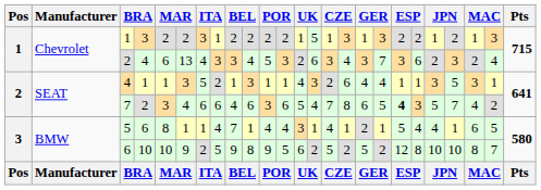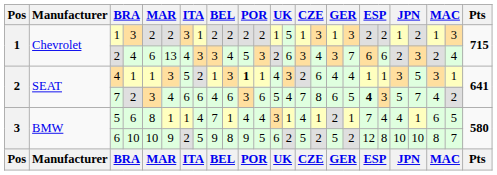row 3 | column 19: 3 -> 6
row 4 | column 11: normal -> bold
row 6 | column 19: 5 -> 7
